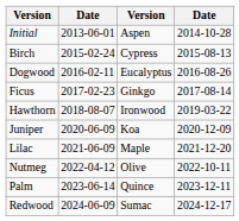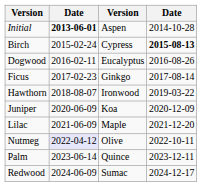Initial | column 2: normal -> bold
Birch | column 4: normal -> bold
Nutmeg | column 2: no background -> lavender background
